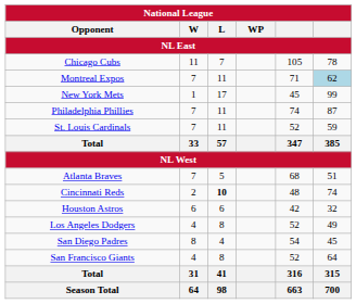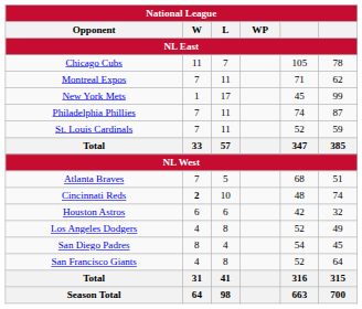Montreal Expos | column 6: lightblue background -> no background
Cincinnati Reds | W: normal -> bold
Cincinnati Reds | L: bold -> normal
